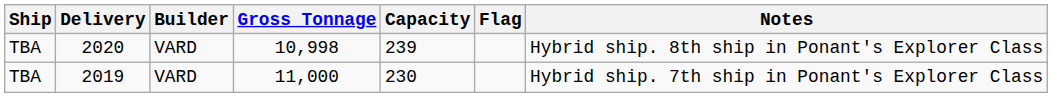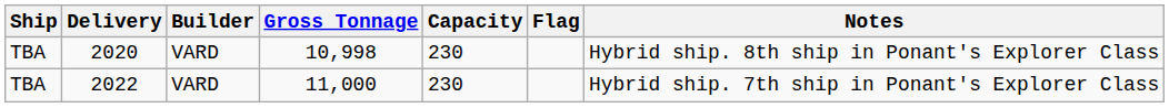row 2 | Capacity: 239 -> 230
row 3 | Delivery: 2019 -> 2022
